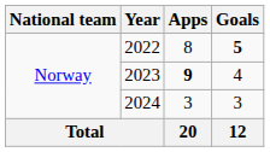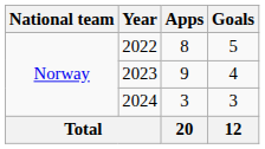2022 | Goals: bold -> normal
2023 | Apps: bold -> normal
